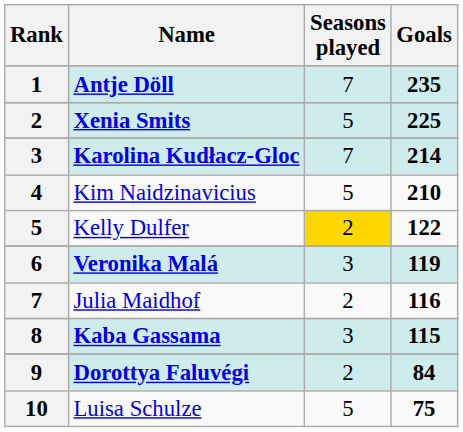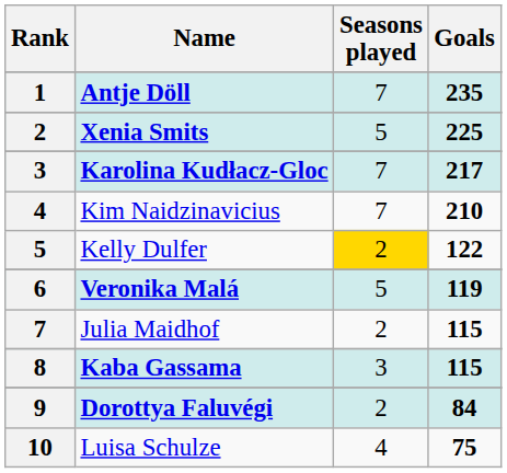Karolina Kudłacz-Gloc | Goals: 214 -> 217
Kim Naidzinavicius | Seasons played: 5 -> 7
Veronika Malá | Seasons played: 3 -> 5
Julia Maidhof | Goals: 116 -> 115
Luisa Schulze | Seasons played: 5 -> 4
